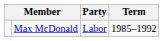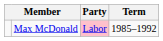Max McDonald | Party: no background -> pink background
